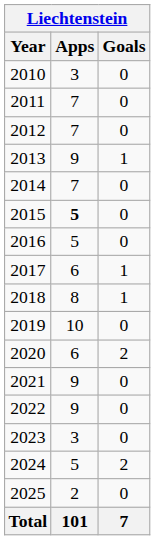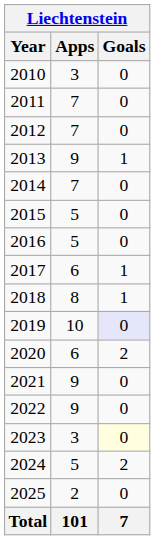2015 | Apps: bold -> normal
2019 | Goals: no background -> lavender background
2023 | Goals: no background -> lightyellow background
